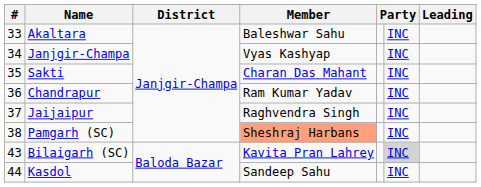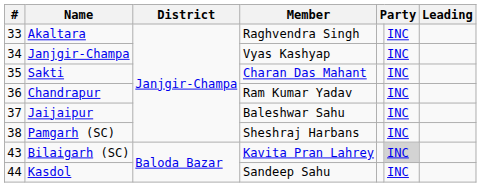Akaltara | Member: Baleshwar Sahu -> Raghvendra Singh
Jaijaipur | Member: Raghvendra Singh -> Baleshwar Sahu
Pamgarh (SC) | Member: lightsalmon background -> no background
